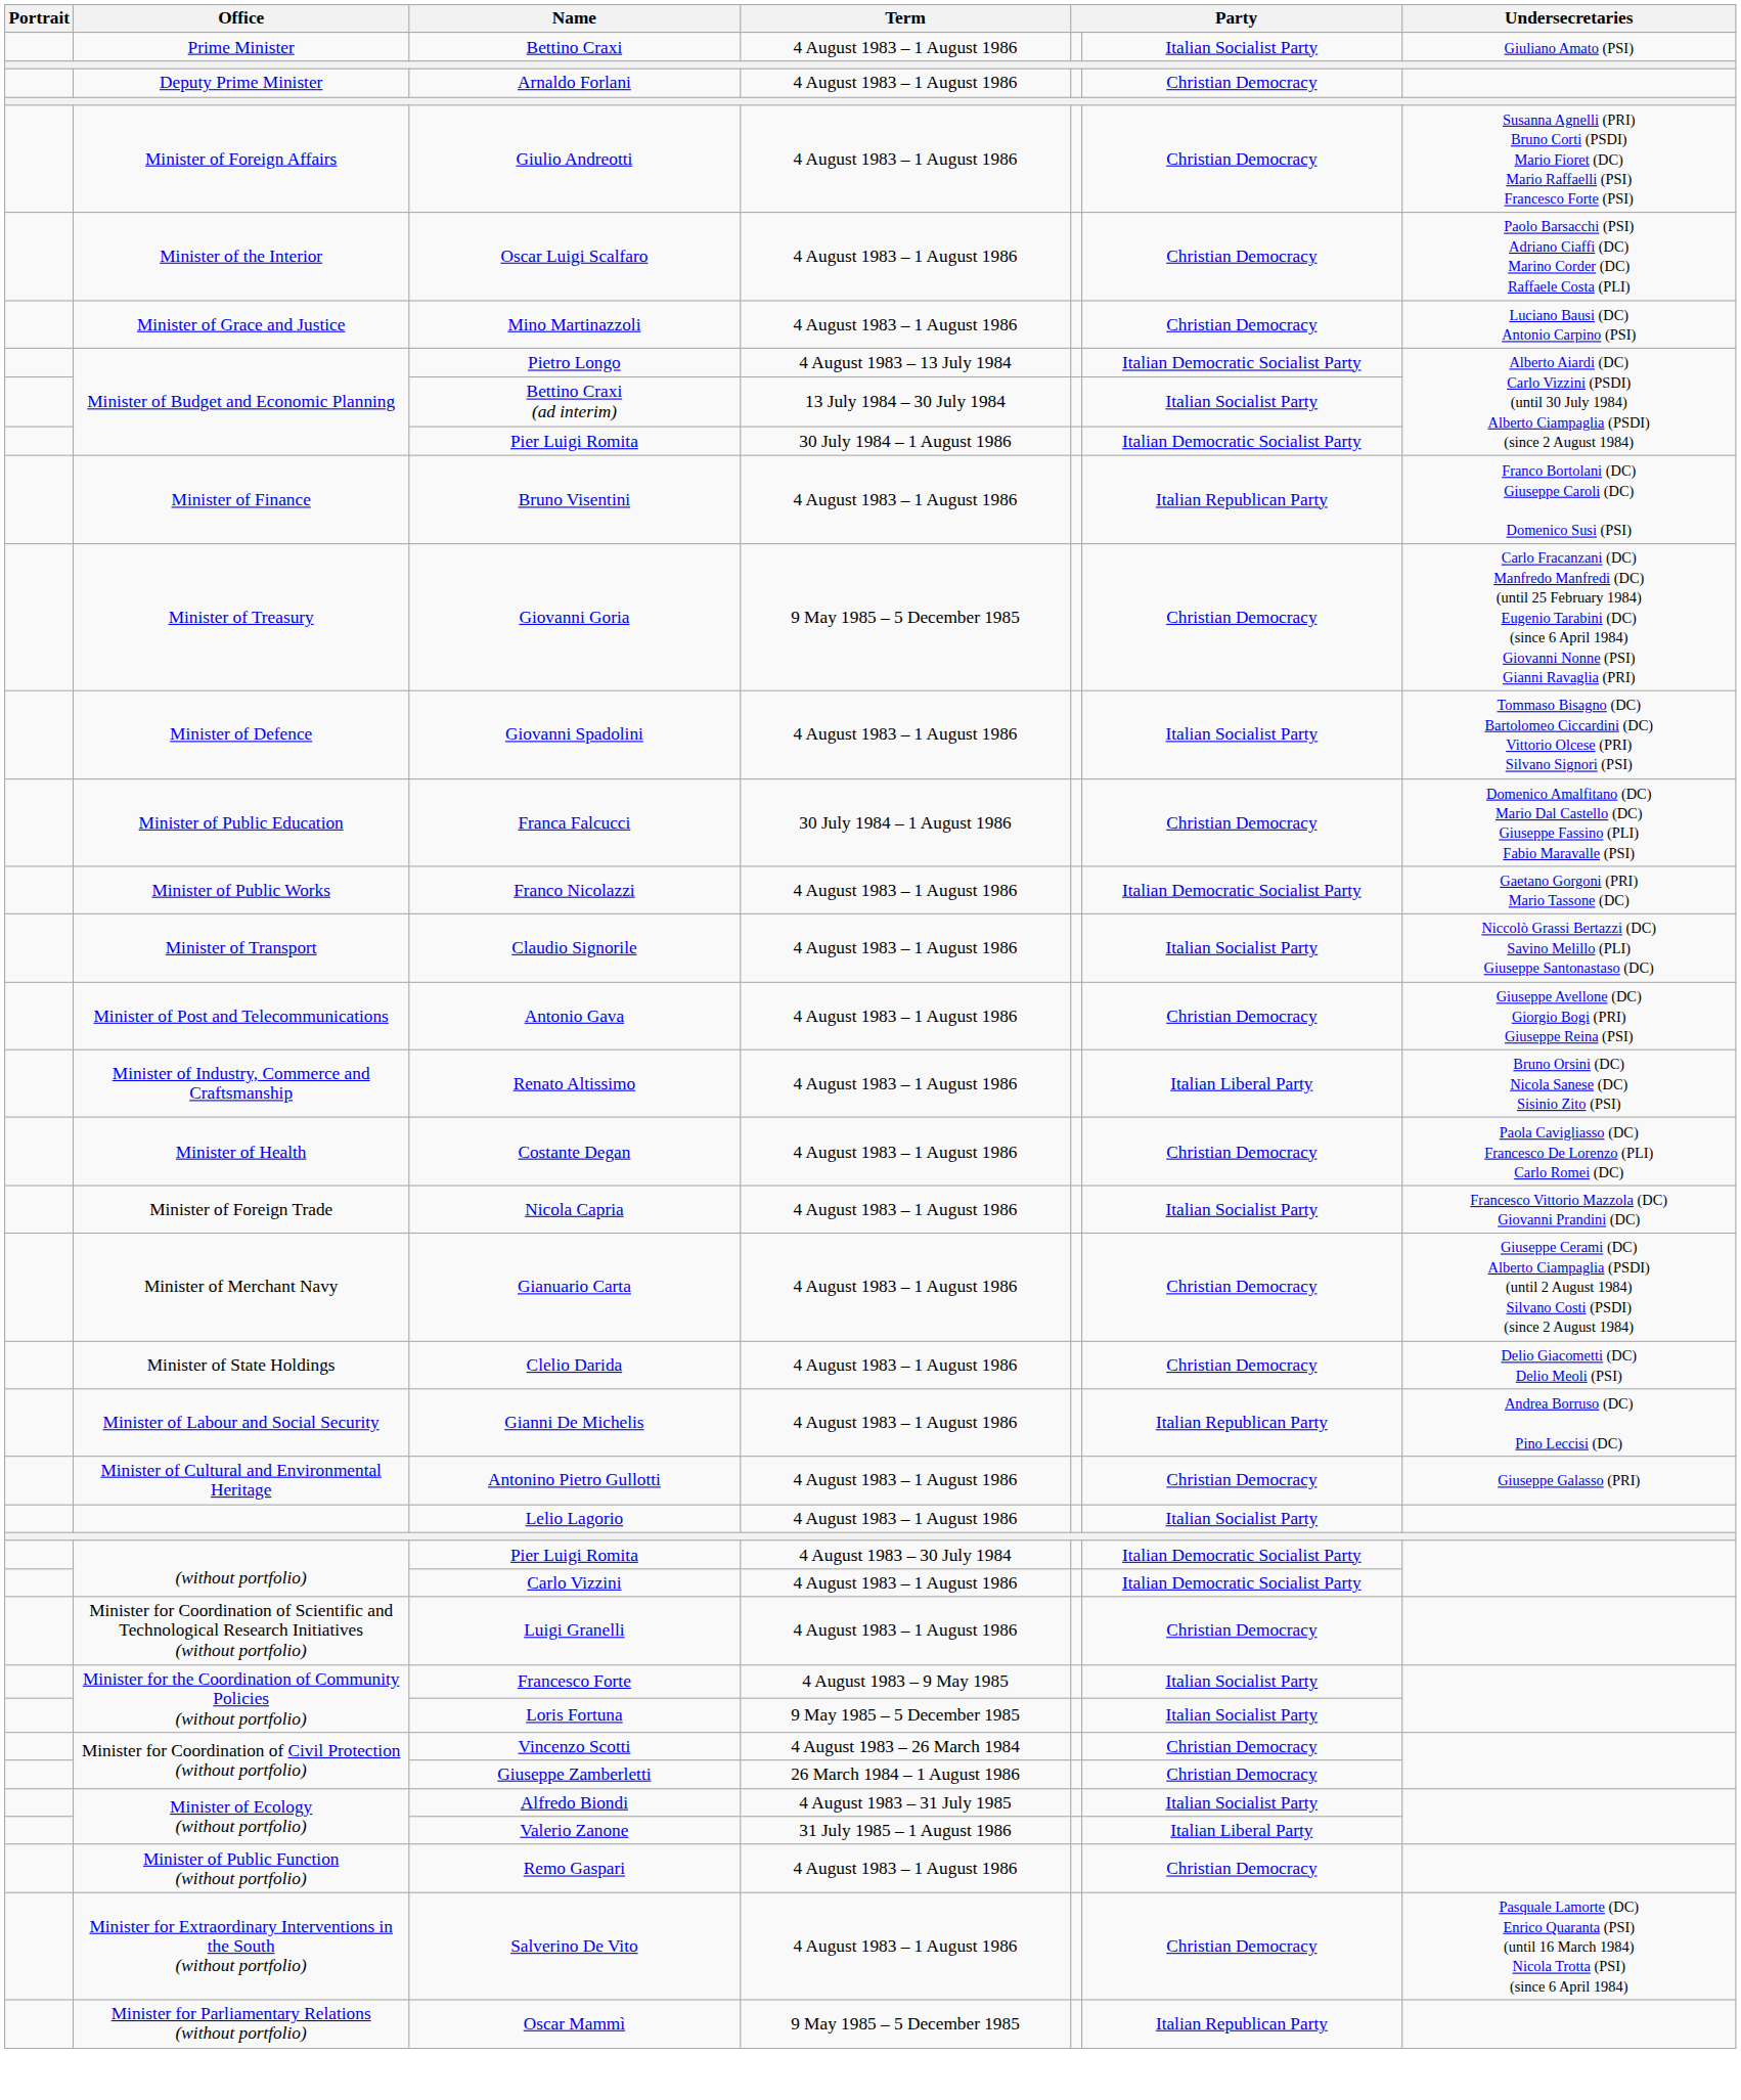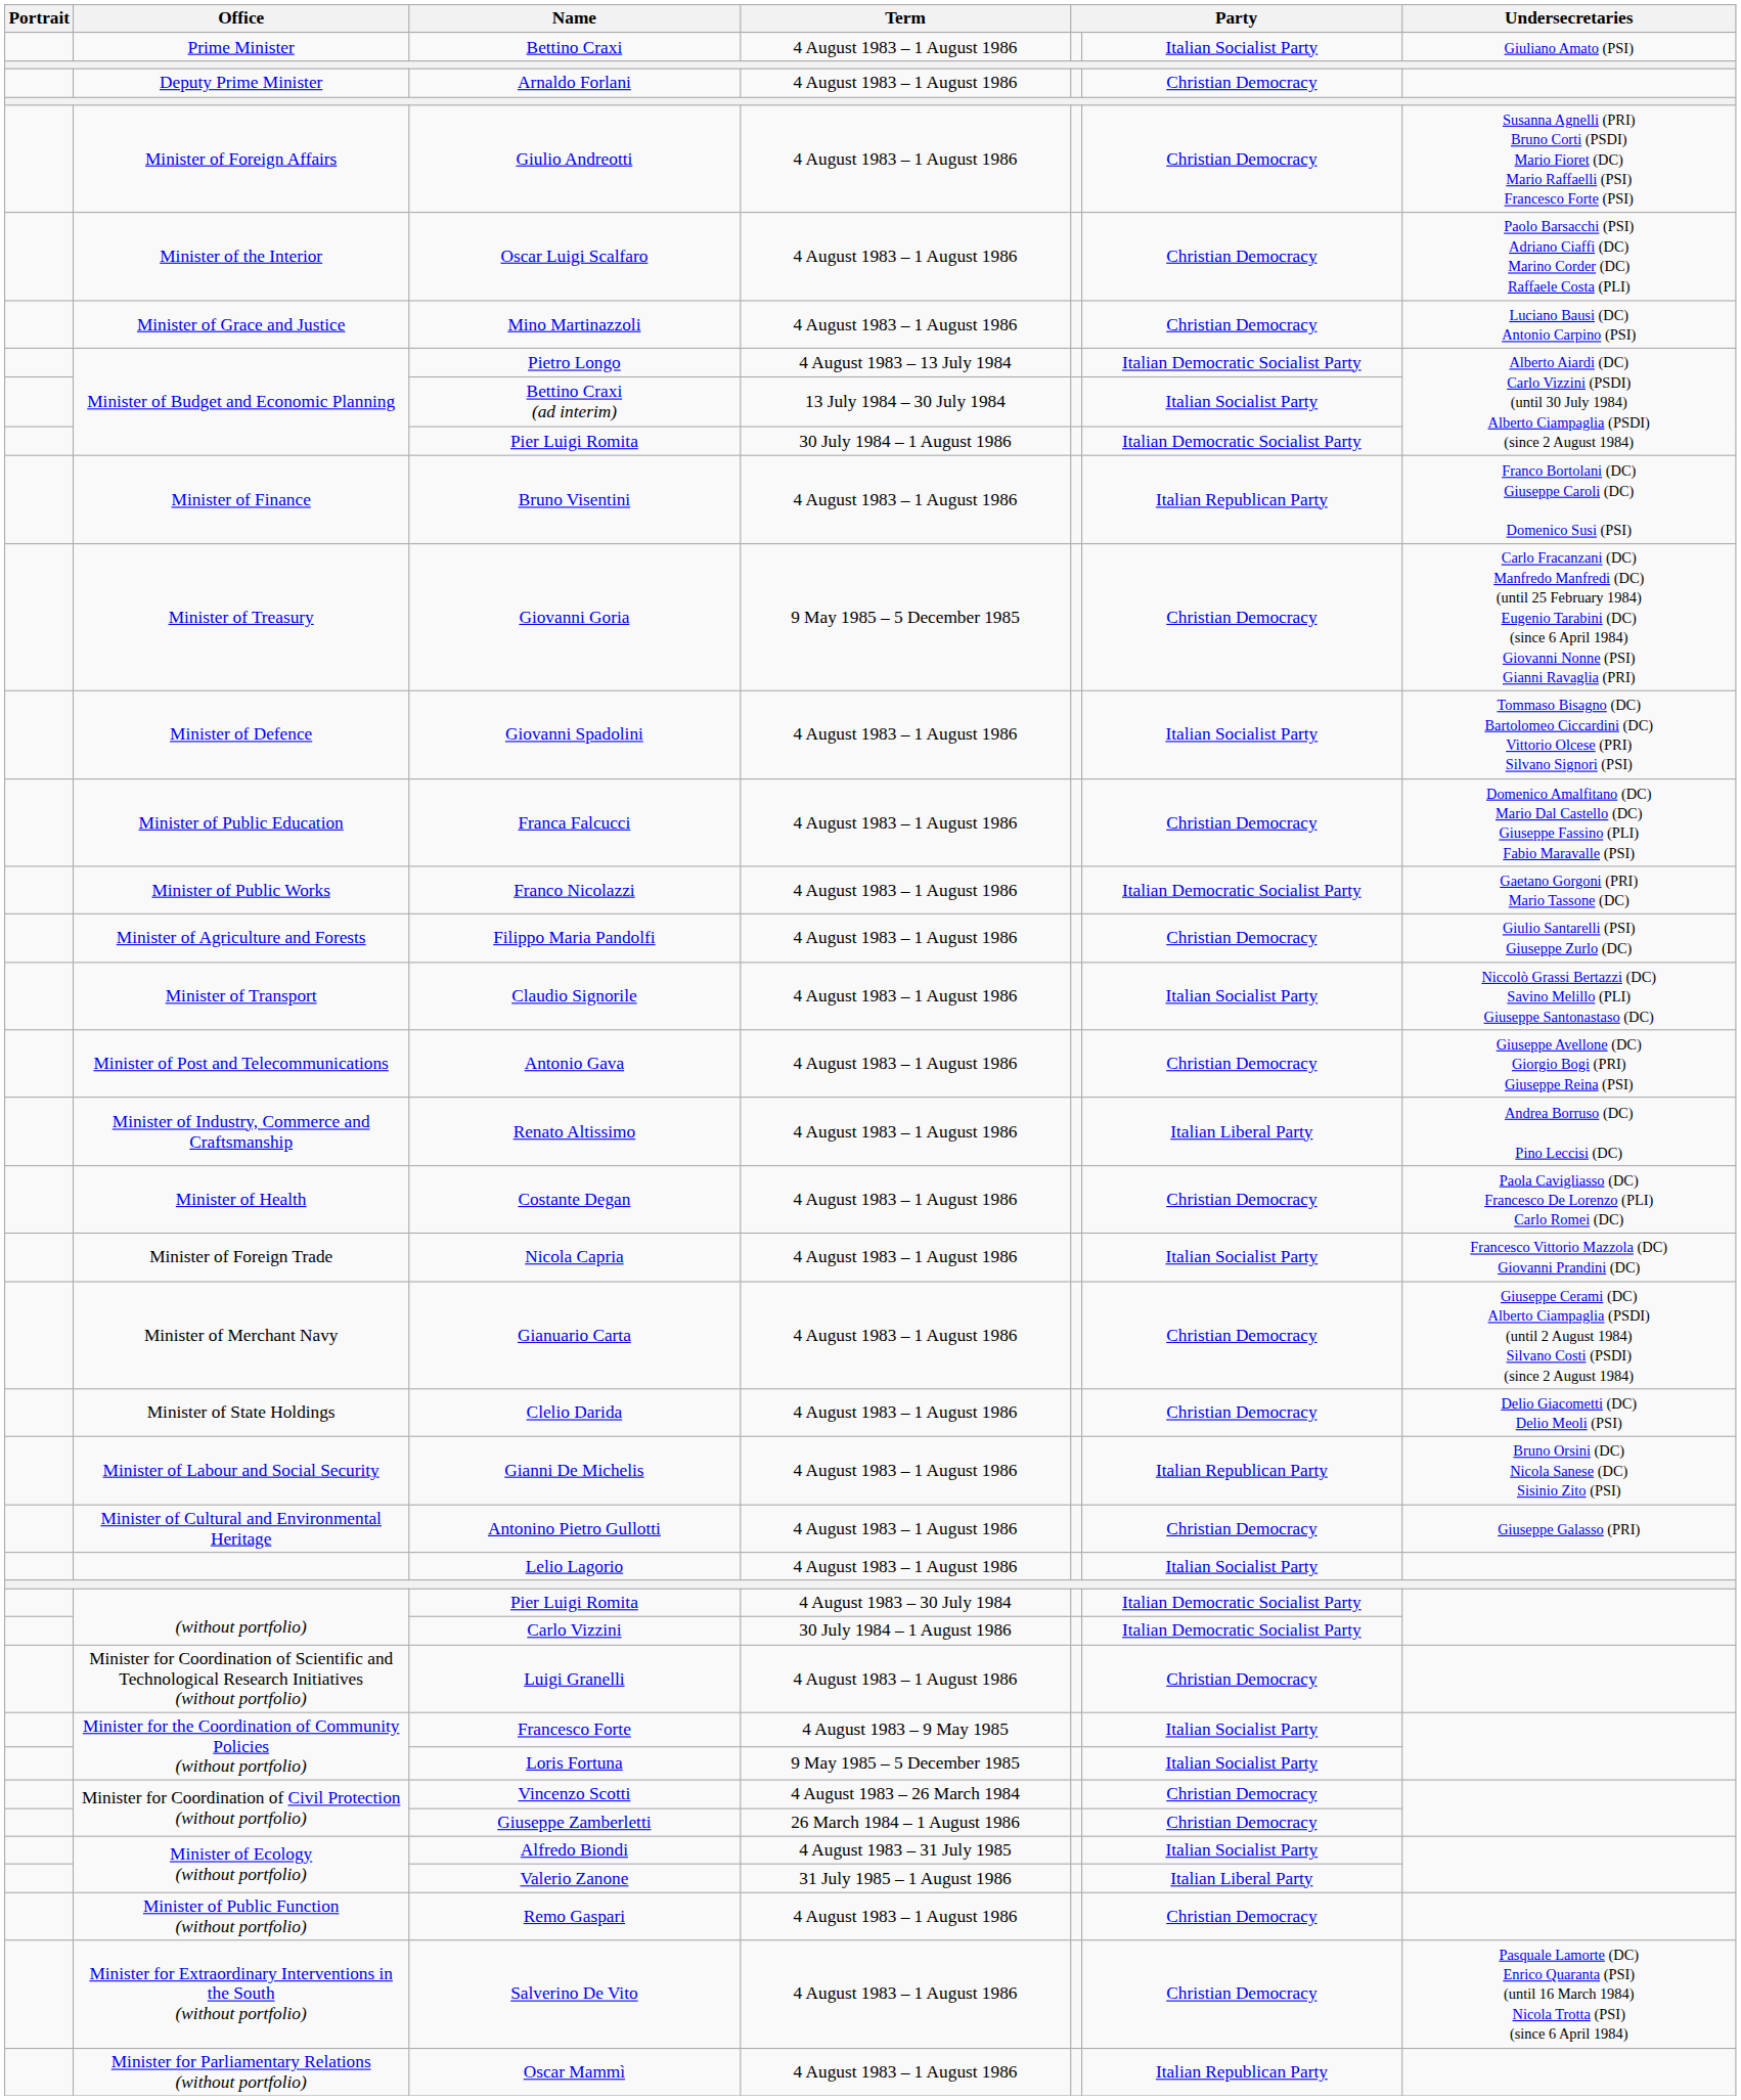Franca Falcucci | Term: 30 July 1984 – 1 August 1986 -> 4 August 1983 – 1 August 1986
+ row: Minister of Agriculture and Forests | Filippo Maria Pandolfi | 4 August 1983 – 1 August 1986 | Christian Democracy | Giulio Santarelli (PSI) Giuseppe Zurlo (DC)
Renato Altissimo | Undersecretaries: Bruno Orsini (DC) Nicola Sanese (DC) Sisinio Zito (PSI) -> Andrea Borruso (DC) Pino Leccisi (DC)
Gianni De Michelis | Undersecretaries: Andrea Borruso (DC) Pino Leccisi (DC) -> Bruno Orsini (DC) Nicola Sanese (DC) Sisinio Zito (PSI)
Carlo Vizzini | Term: 4 August 1983 – 1 August 1986 -> 30 July 1984 – 1 August 1986
Oscar Mammì | Term: 9 May 1985 – 5 December 1985 -> 4 August 1983 – 1 August 1986
